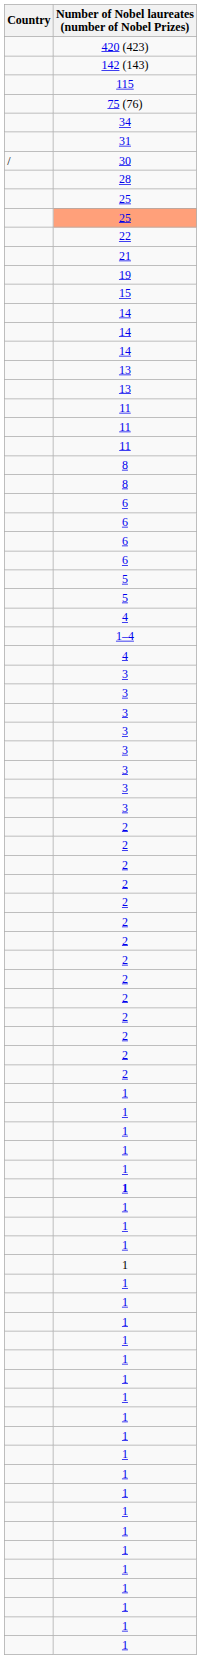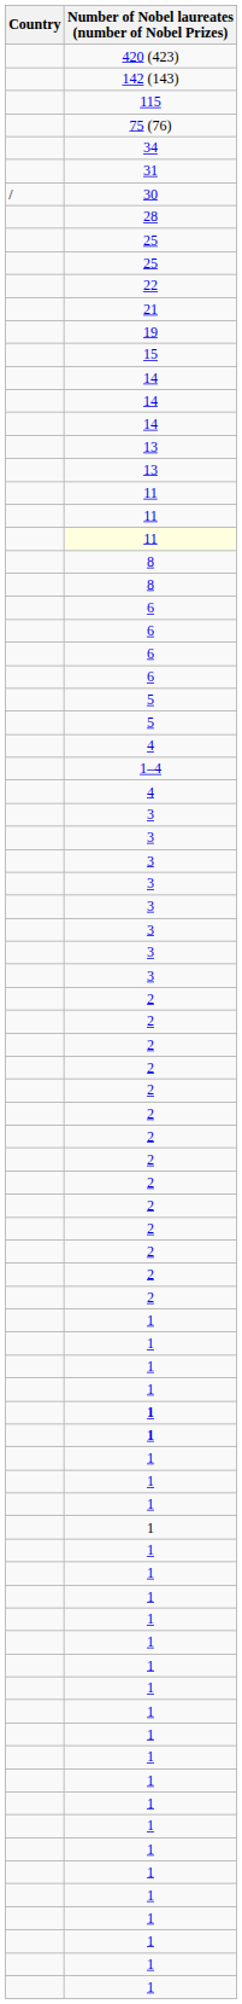row 11 | Number of Nobel laureates (number of Nobel Prizes): lightsalmon background -> no background
row 23 | Number of Nobel laureates (number of Nobel Prizes): no background -> lightyellow background
row 61 | Number of Nobel laureates (number of Nobel Prizes): normal -> bold
